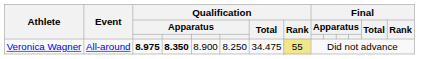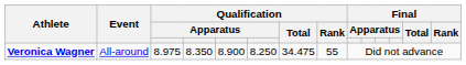row 4 | Athlete: normal -> bold
row 4 | column 3: bold -> normal
row 4 | column 4: bold -> normal
row 4 | Qualification / Rank: khaki background -> no background
